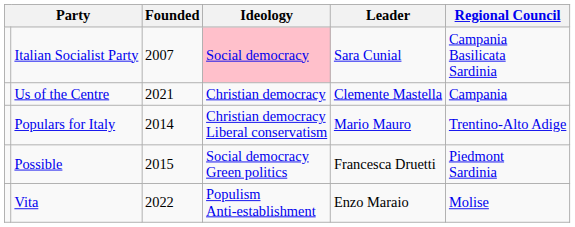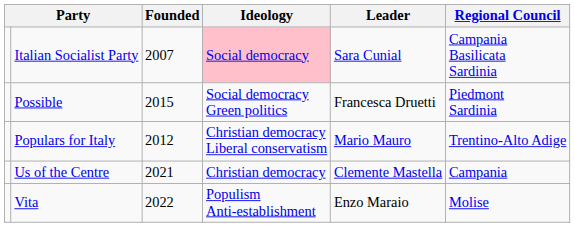rows swapped: Possible <-> Us of the Centre
Populars for Italy | Founded: 2014 -> 2012
